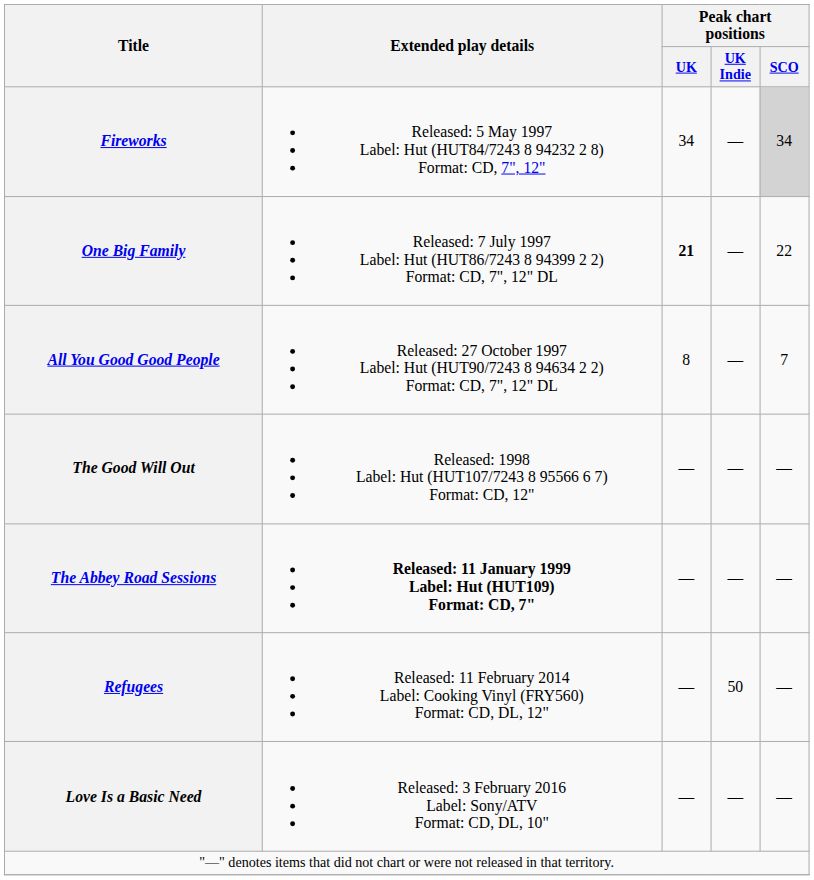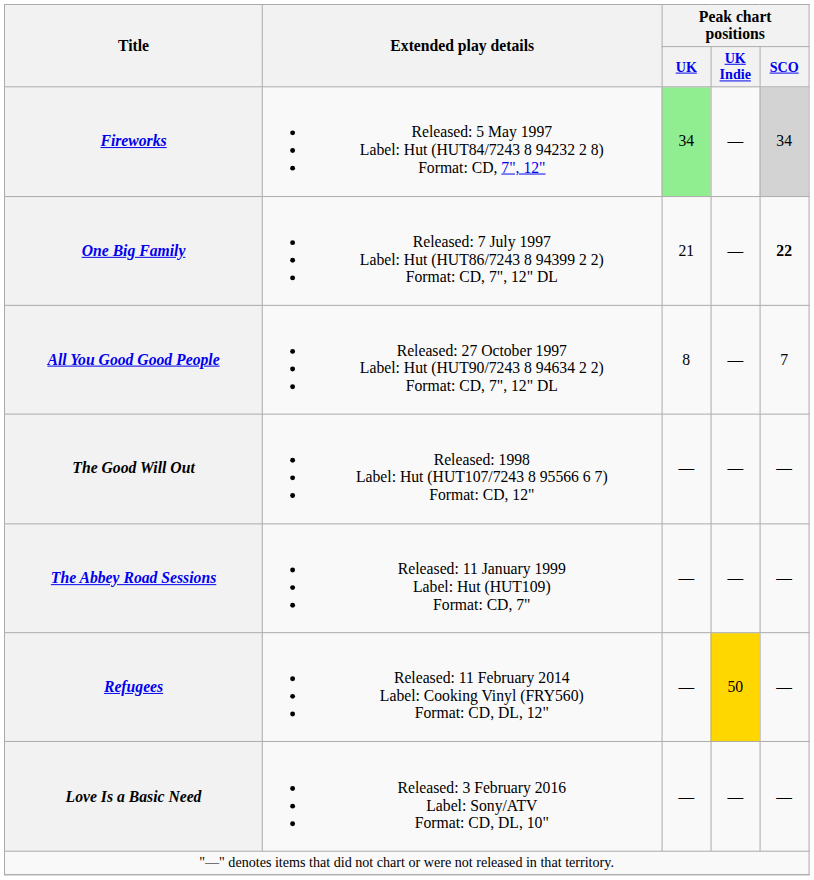Fireworks | Peak chart positions / UK: no background -> lightgreen background
One Big Family | Peak chart positions / UK: bold -> normal
One Big Family | Peak chart positions / SCO: normal -> bold
The Abbey Road Sessions | Extended play details: bold -> normal
Refugees | Peak chart positions / UK Indie: no background -> gold background
